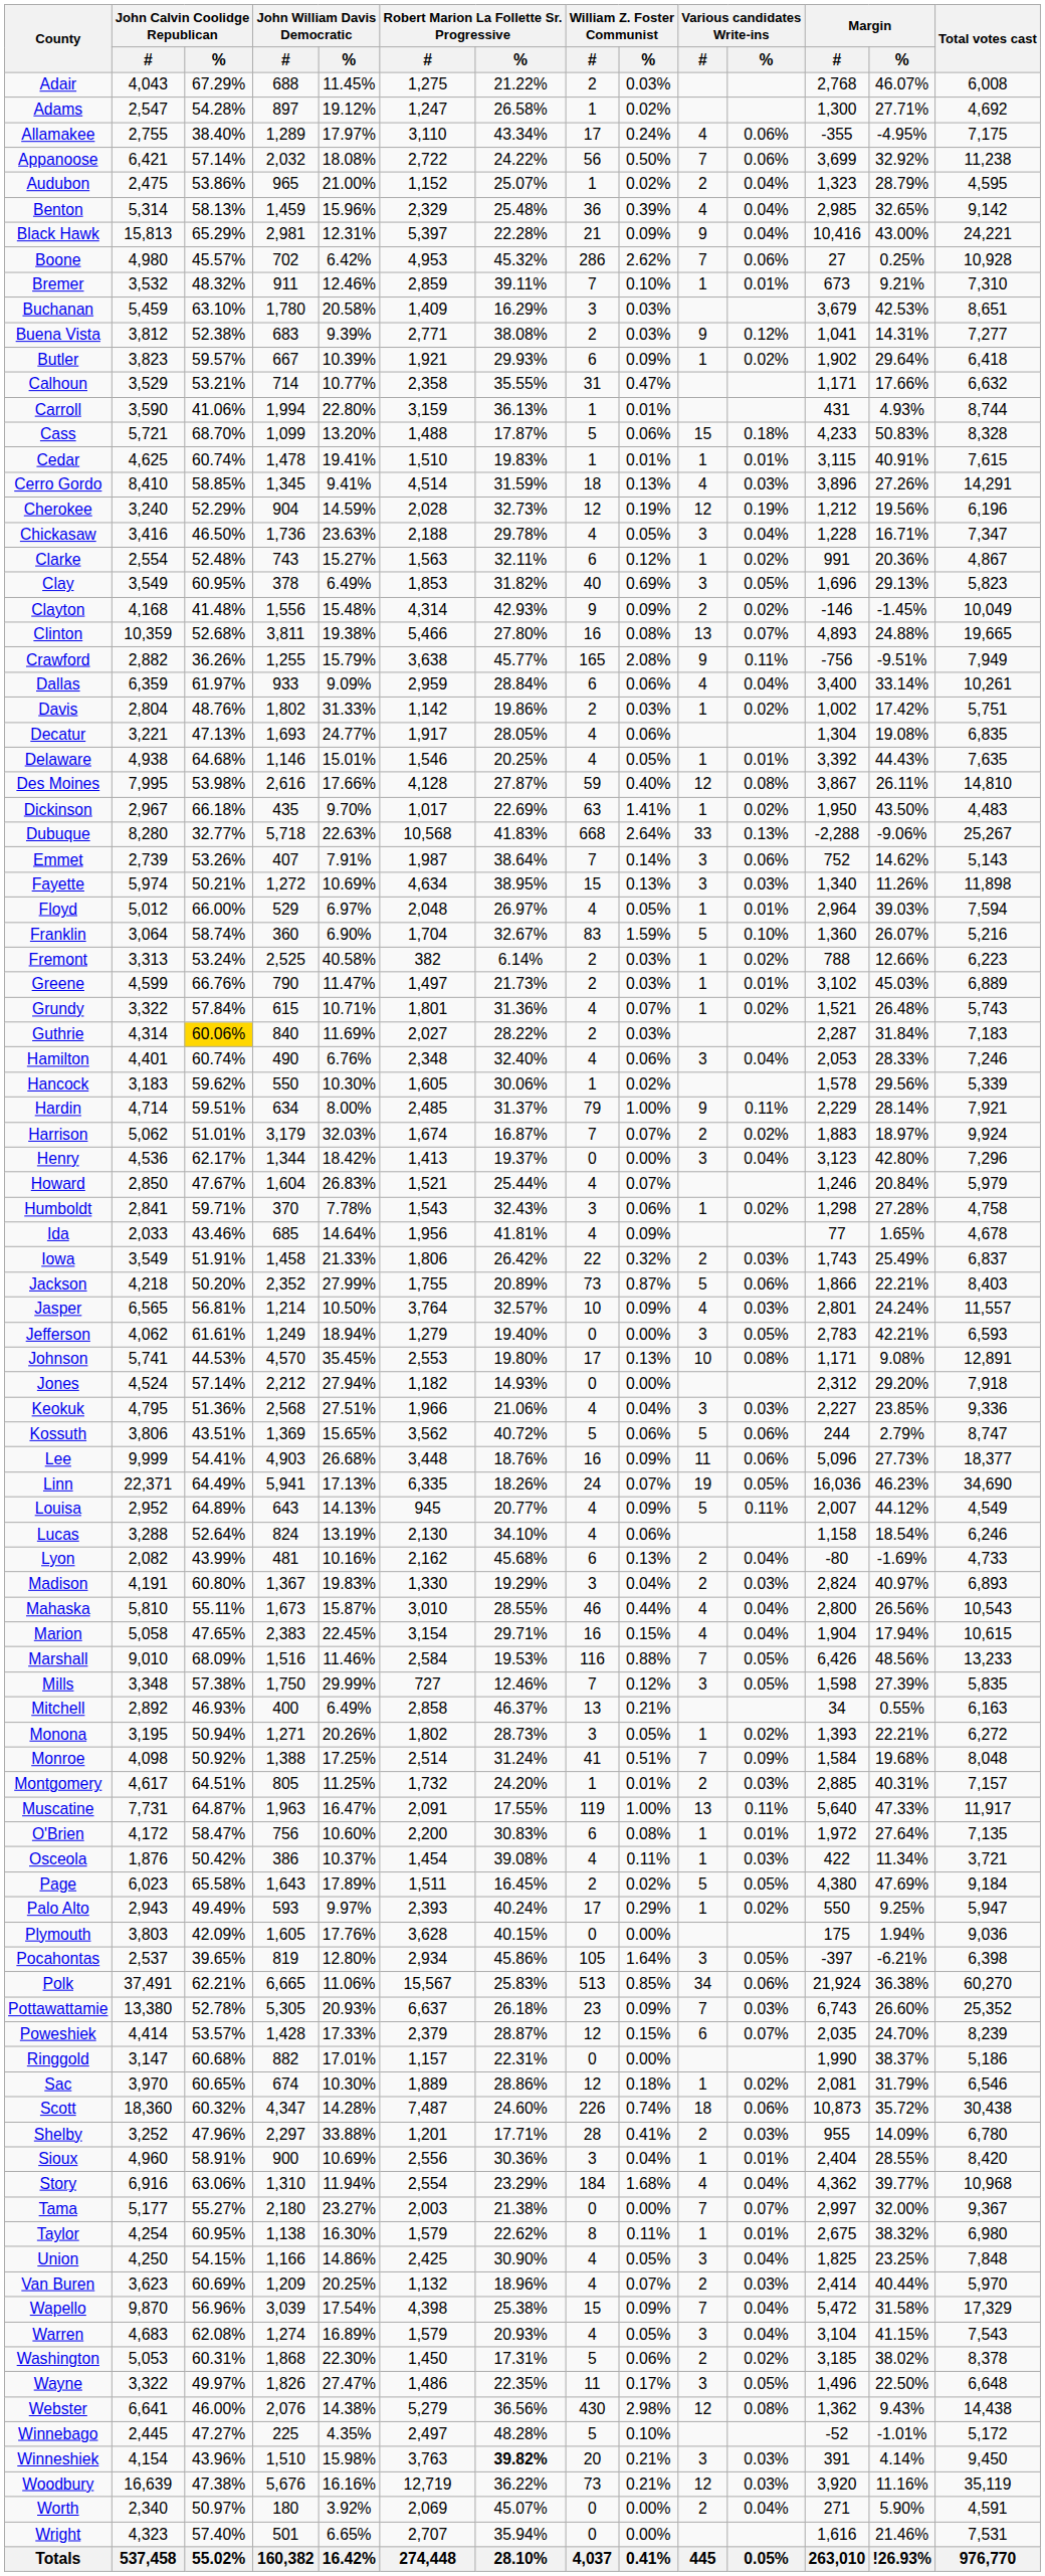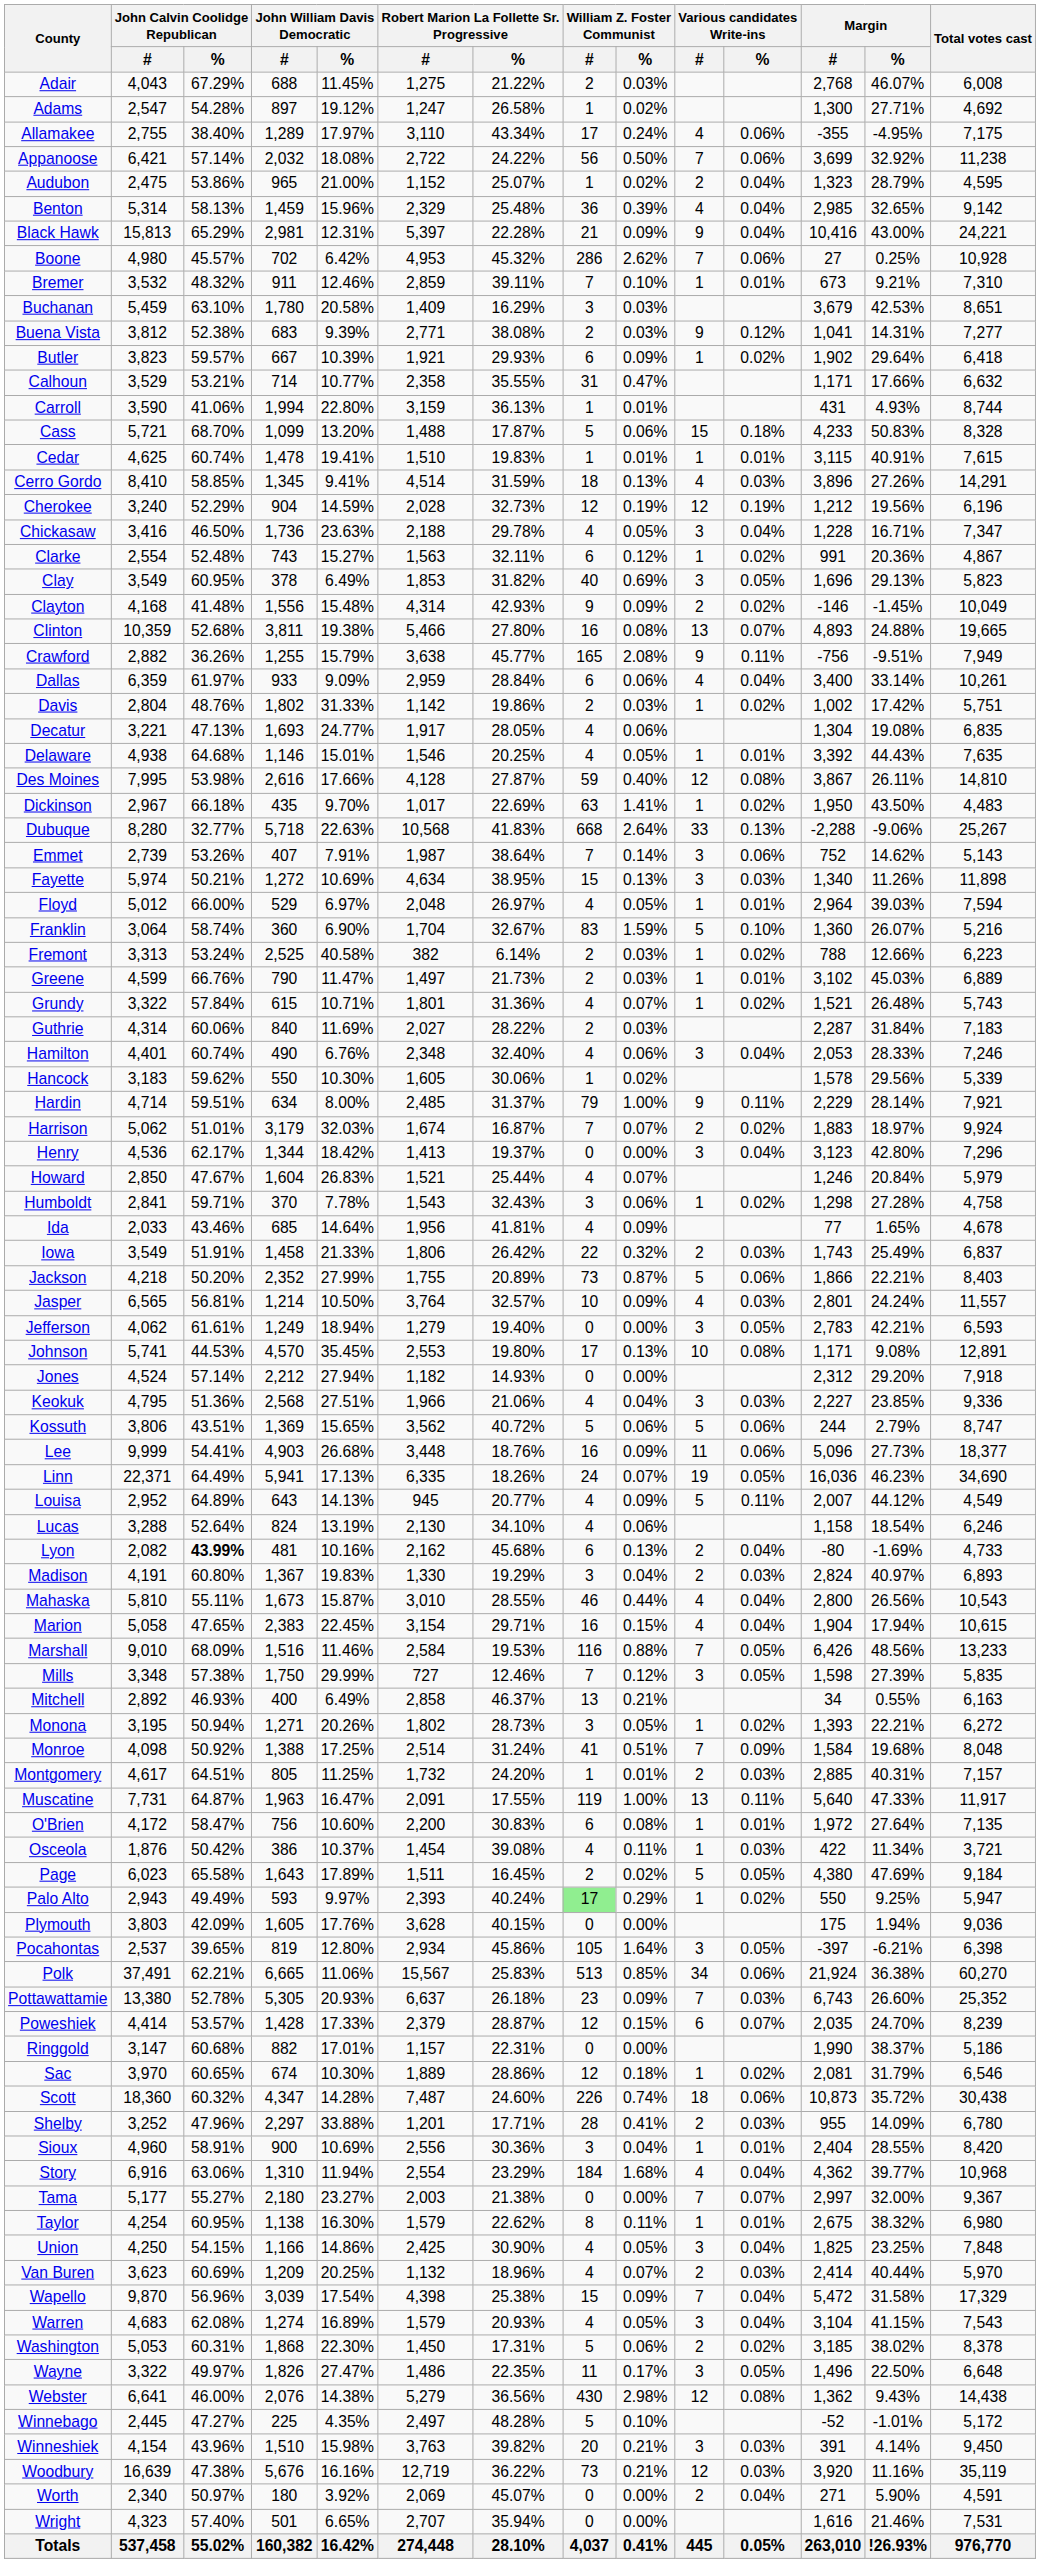Guthrie | John Calvin Coolidge Republican / %: gold background -> no background
Lyon | John Calvin Coolidge Republican / %: normal -> bold
Palo Alto | William Z. Foster Communist / #: no background -> lightgreen background
Winneshiek | Robert Marion La Follette Sr. Progressive / %: bold -> normal
